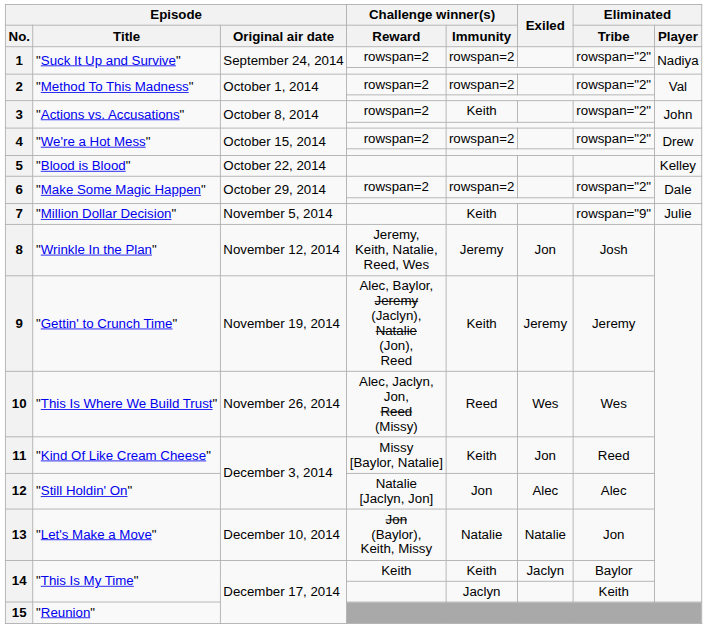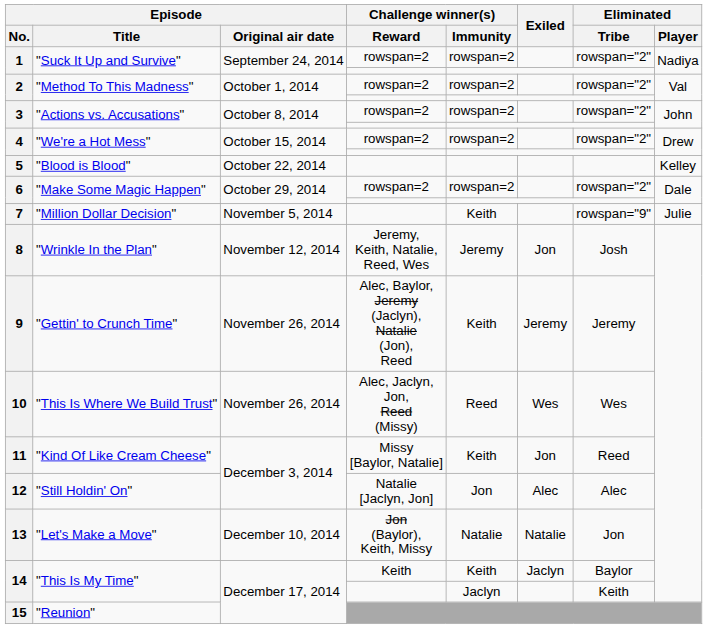3 / rowspan=2 | Challenge winner(s) / Immunity: Keith -> rowspan=2
9 | Episode / Original air date: November 19, 2014 -> November 26, 2014
